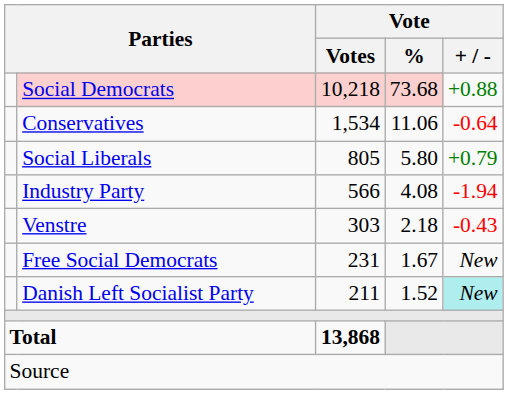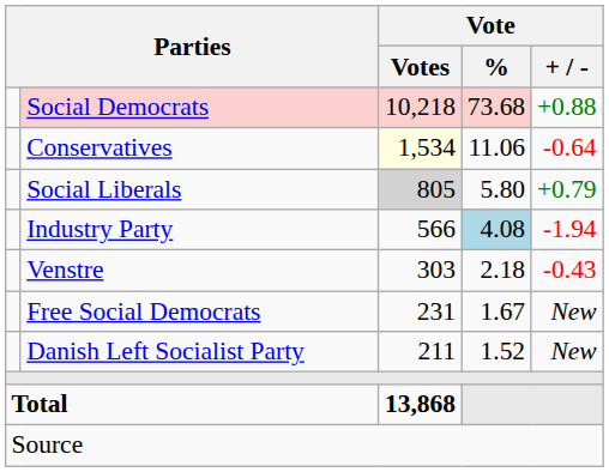Conservatives | Vote / Votes: no background -> lightyellow background
Social Liberals | Vote / Votes: no background -> lightgrey background
Industry Party | Vote / %: no background -> lightblue background
Danish Left Socialist Party | Vote / + / -: paleturquoise background -> no background
